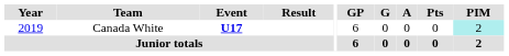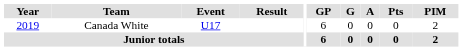Canada White | Event: bold -> normal
Canada White | PIM: paleturquoise background -> no background
